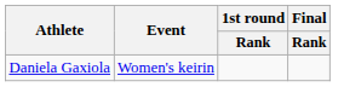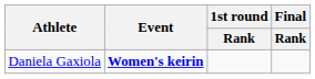Daniela Gaxiola | Event: normal -> bold
